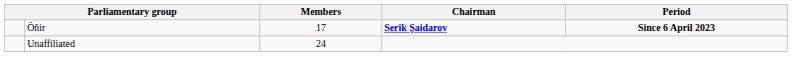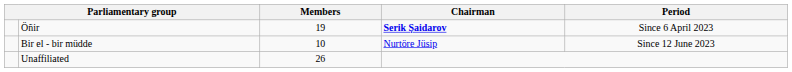Öñir | Members: 17 -> 19
Öñir | Period: bold -> normal
+ row: Bir el - bir müdde | 10 | Nurtöre Jüsip | Since 12 June 2023
Unaffiliated | Members: 24 -> 26
